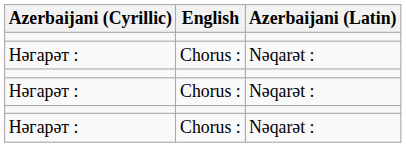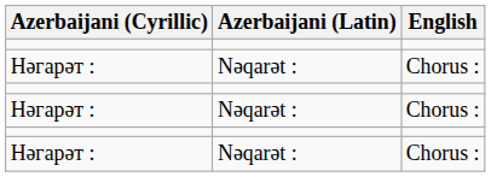columns swapped: Azerbaijani (Latin) <-> English
